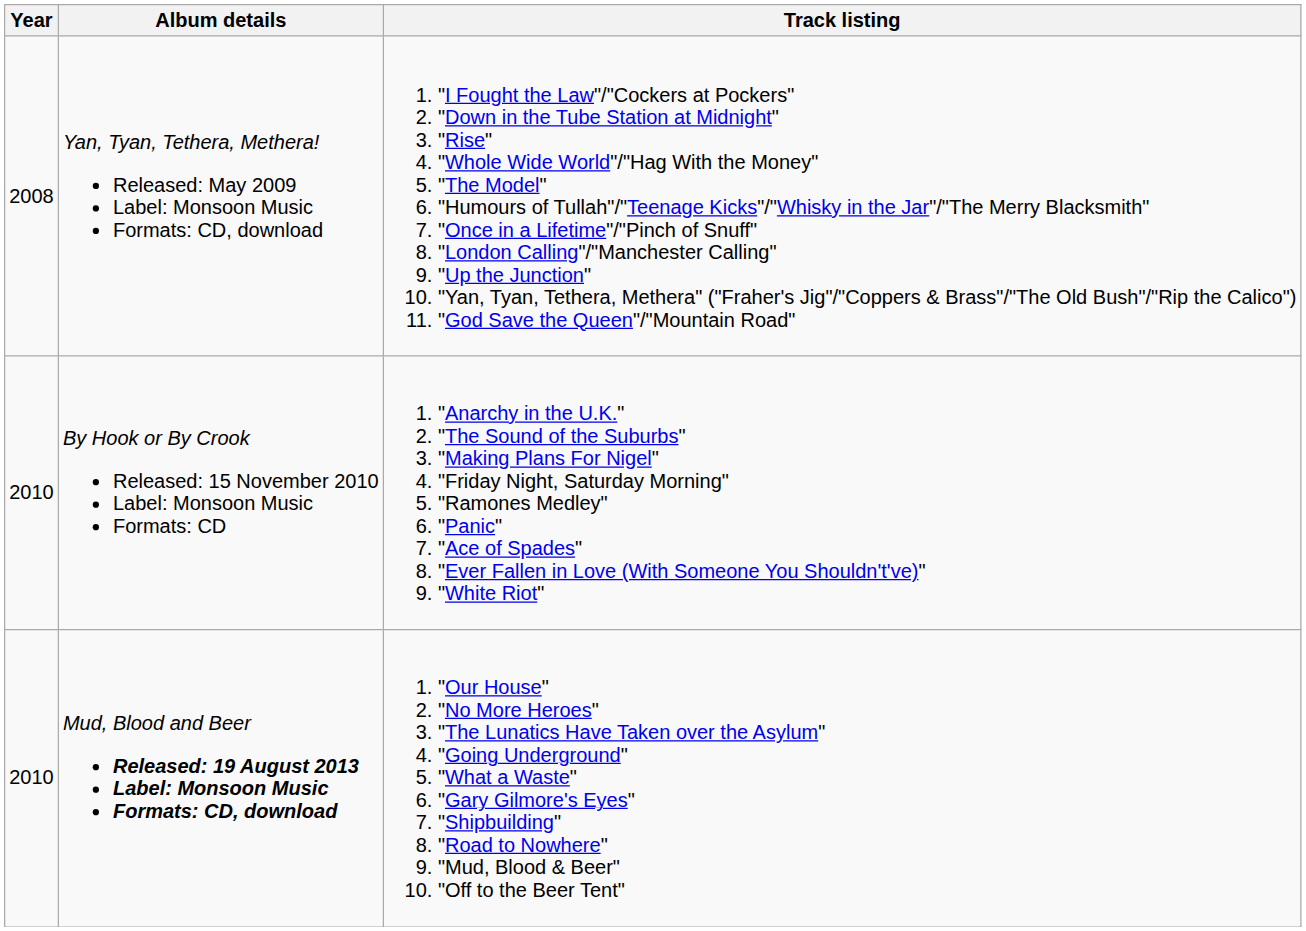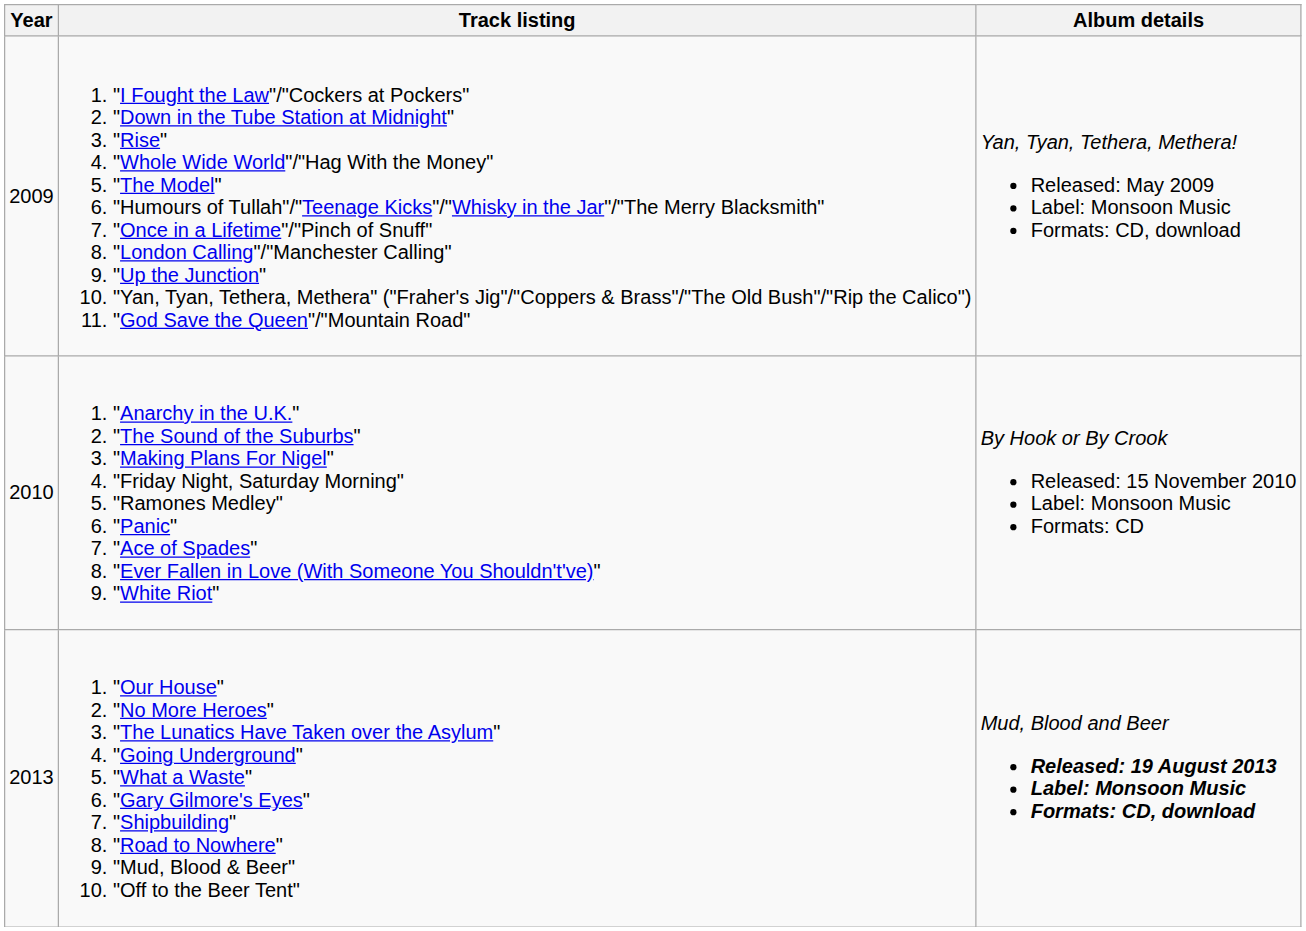columns swapped: Album details <-> Track listing
row 2 | Year: 2008 -> 2009
row 4 | Year: 2010 -> 2013
